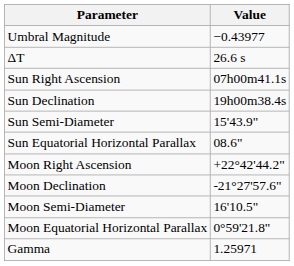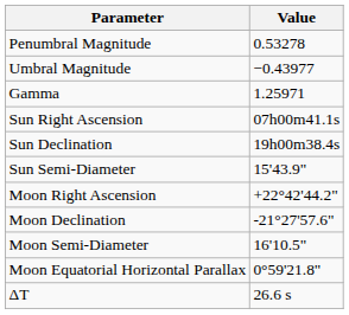+ row: Penumbral Magnitude | 0.53278
rows swapped: Gamma <-> ΔT
- row: Sun Equatorial Horizontal Parallax | 08.6"
